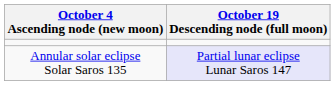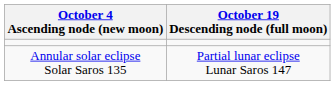Annular solar eclipse Solar Saros 135 | October 19 Descending node (full moon): lavender background -> no background
